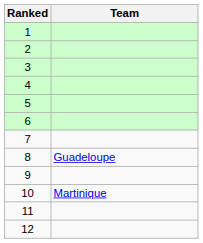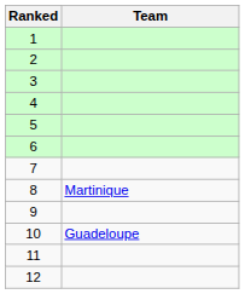8 | Team: Guadeloupe -> Martinique
10 | Team: Martinique -> Guadeloupe
